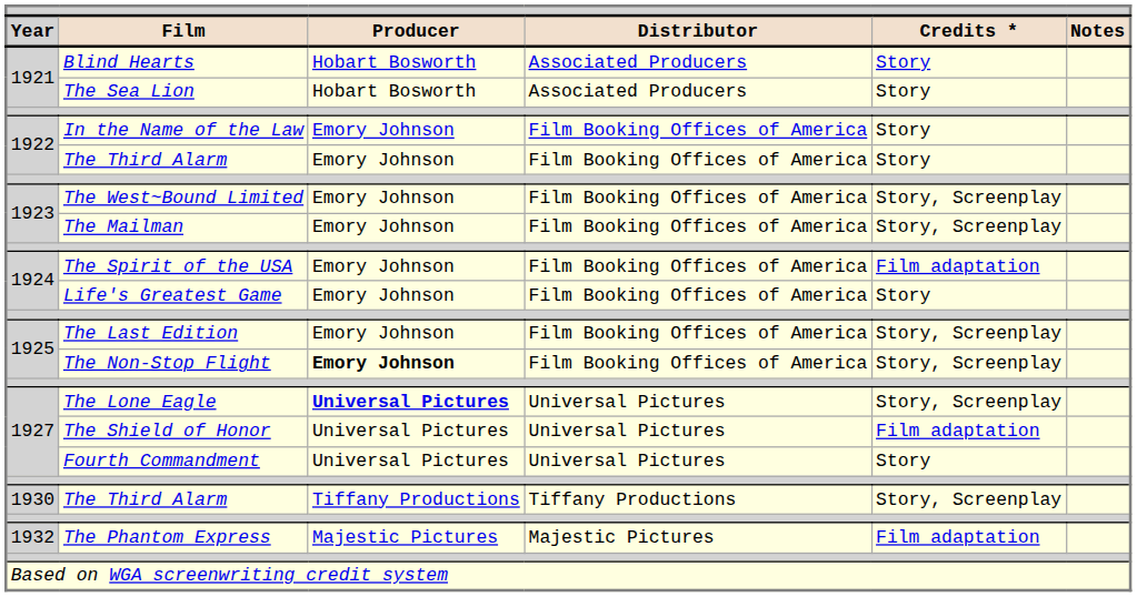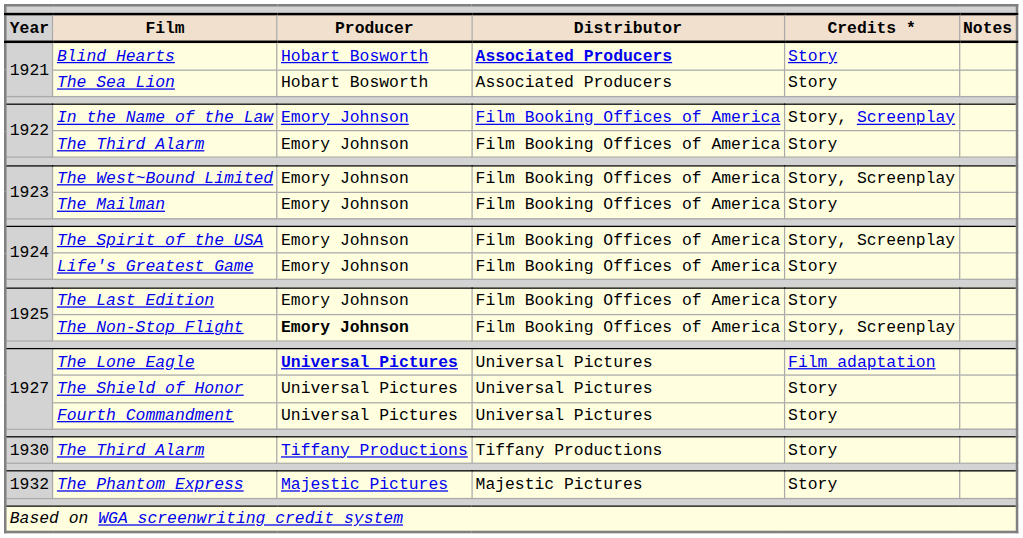Blind Hearts | Distributor: normal -> bold
In the Name of the Law | Credits *: Story -> Story, Screenplay
The Mailman | Credits *: Story, Screenplay -> Story
The Spirit of the USA | Credits *: Film adaptation -> Story, Screenplay
The Last Edition | Credits *: Story, Screenplay -> Story
The Lone Eagle | Credits *: Story, Screenplay -> Film adaptation
The Shield of Honor | Credits *: Film adaptation -> Story
1930 / The Third Alarm | Credits *: Story, Screenplay -> Story
The Phantom Express | Credits *: Film adaptation -> Story
